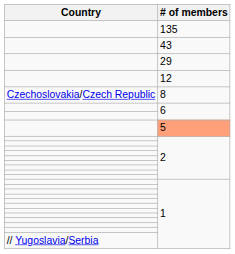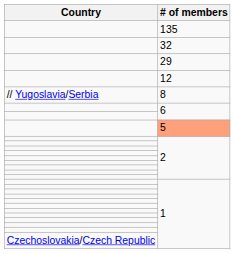row 3 | # of members: 43 -> 32
row 6 | Country: Czechoslovakia/Czech Republic -> // Yugoslavia/Serbia
row 30 | Country: // Yugoslavia/Serbia -> Czechoslovakia/Czech Republic
